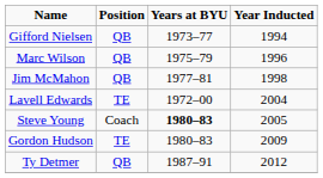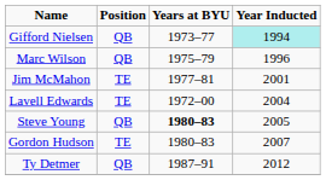Gifford Nielsen | Year Inducted: no background -> paleturquoise background
Jim McMahon | Position: QB -> TE
Jim McMahon | Year Inducted: 1998 -> 2001
Steve Young | Position: Coach -> QB
Gordon Hudson | Year Inducted: 2009 -> 2007
